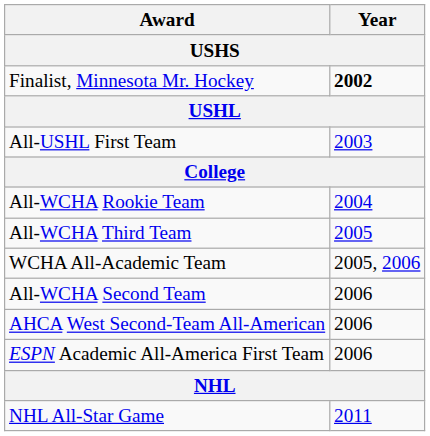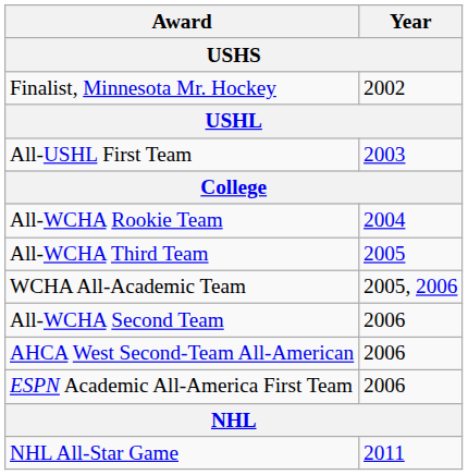Finalist, Minnesota Mr. Hockey | Year: bold -> normal
